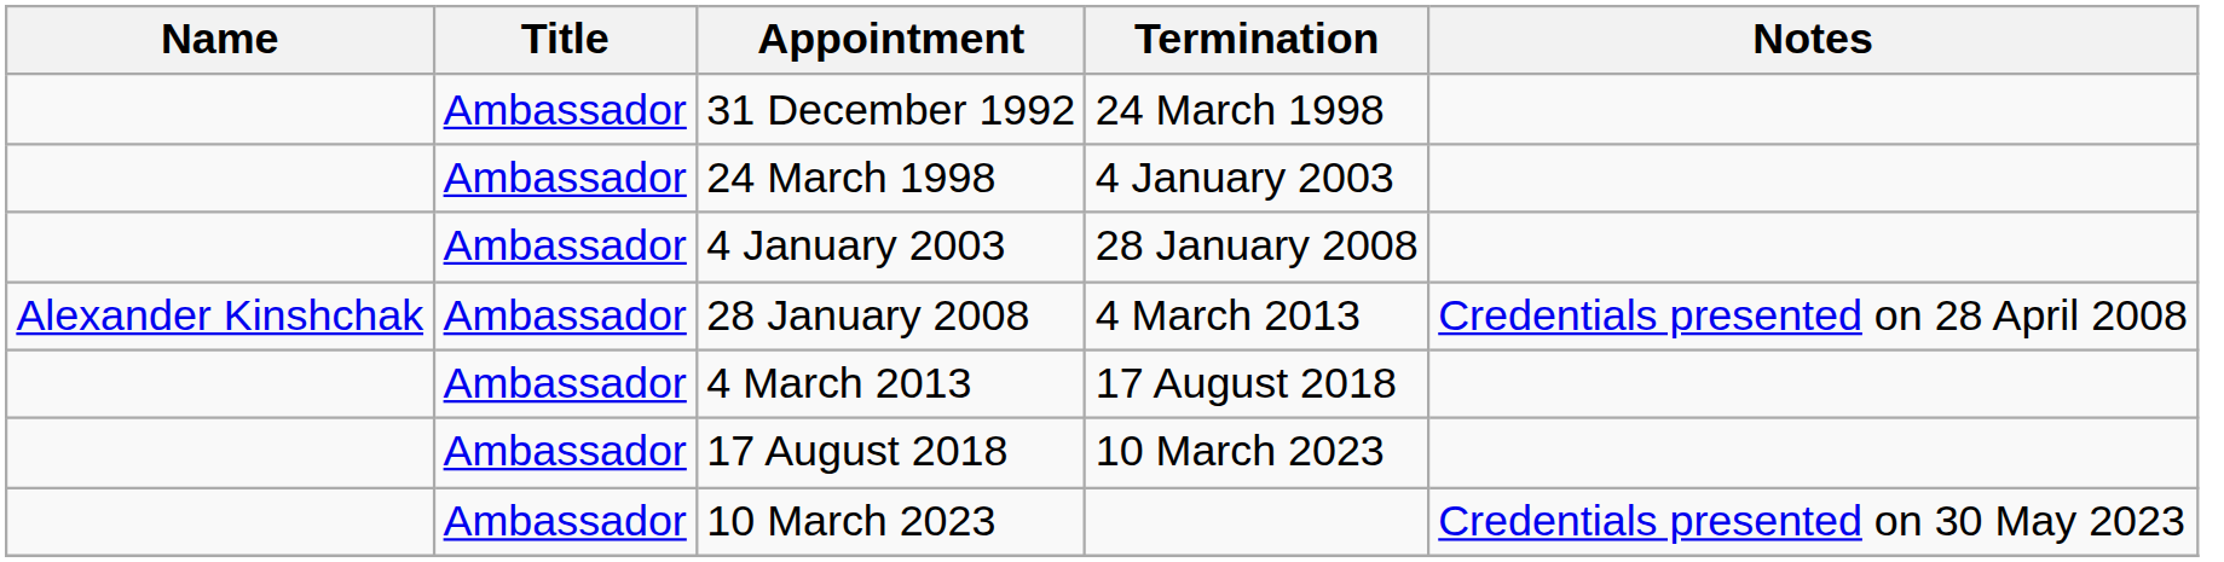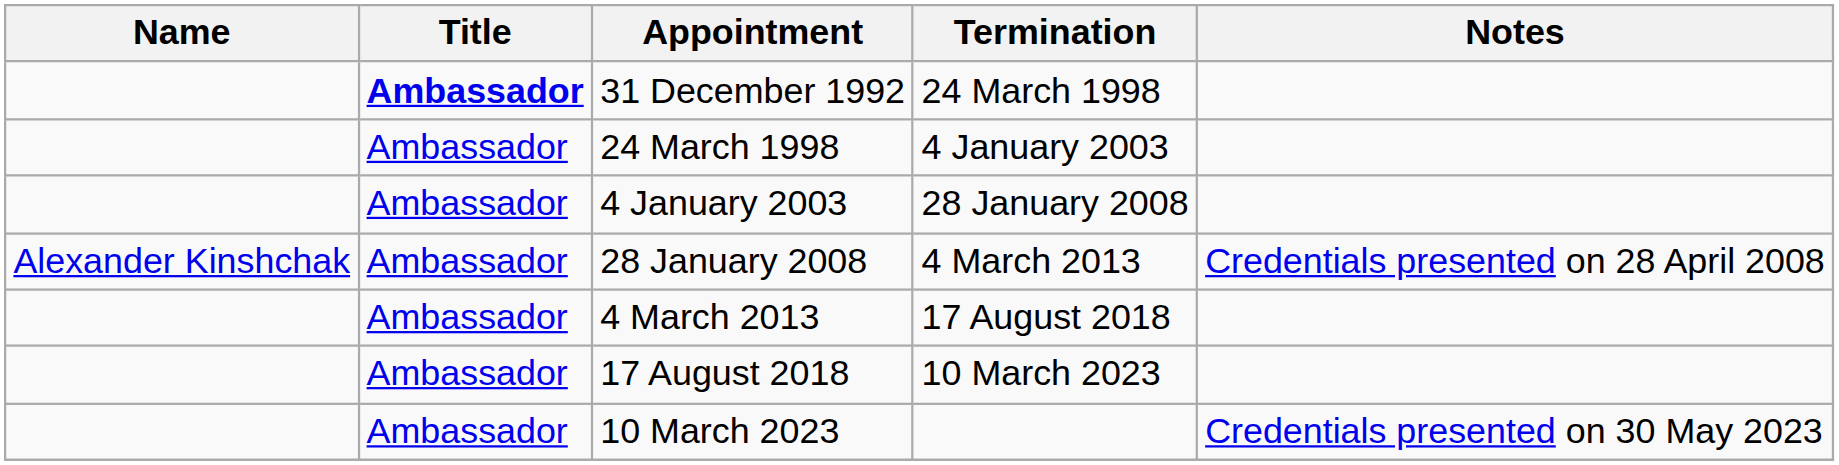31 December 1992 | Title: normal -> bold
